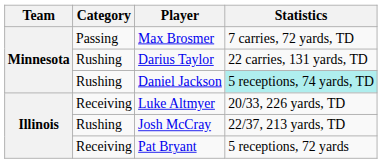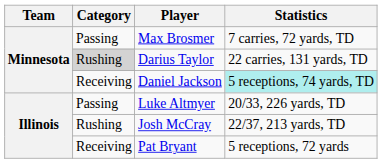Darius Taylor | Category: no background -> lightgrey background
Daniel Jackson | Category: Rushing -> Receiving
Luke Altmyer | Category: Receiving -> Passing
